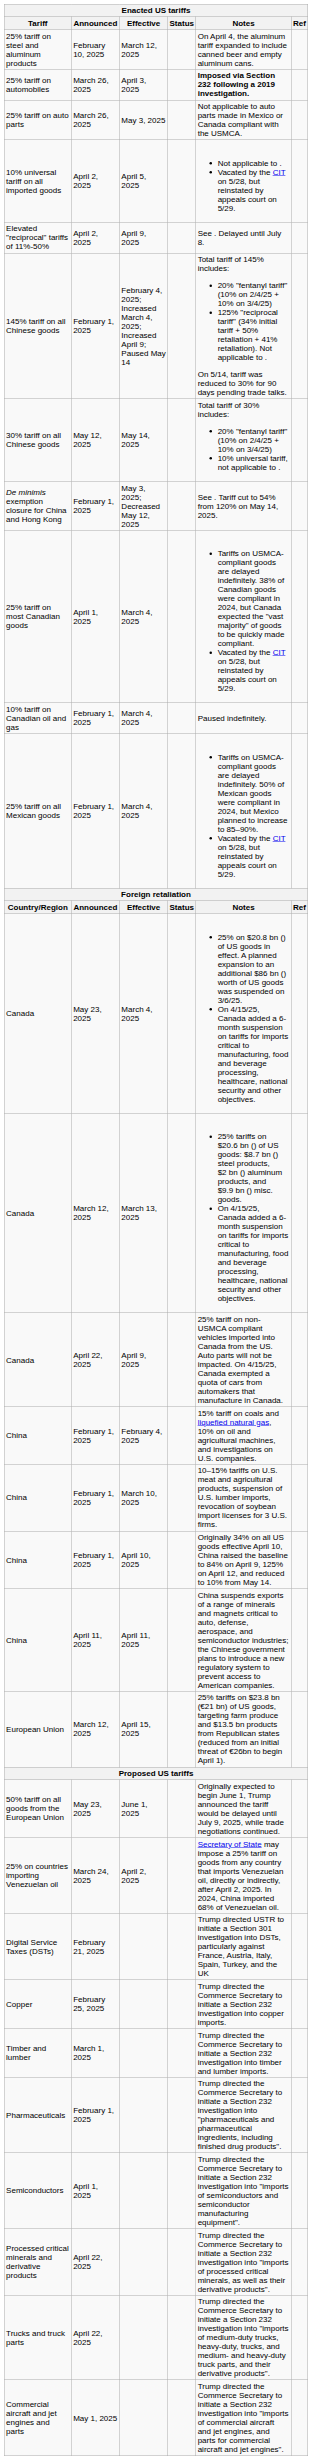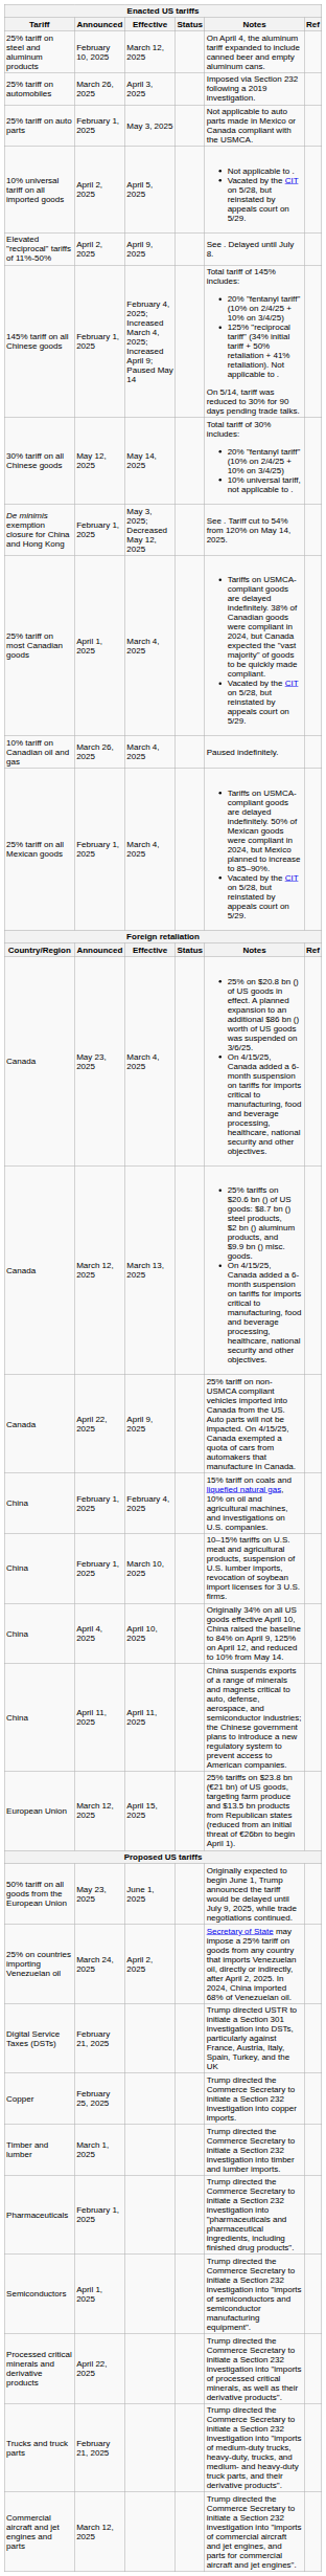25% tariff on automobiles | Notes: bold -> normal
25% tariff on auto parts | Announced: March 26, 2025 -> February 1, 2025
10% tariff on Canadian oil and gas | Announced: February 1, 2025 -> March 26, 2025
China / April 10, 2025 | Announced: February 1, 2025 -> April 4, 2025
Trucks and truck parts | Announced: April 22, 2025 -> February 21, 2025
Commercial aircraft and jet engines and parts | Announced: May 1, 2025 -> March 12, 2025
